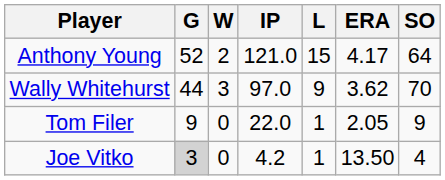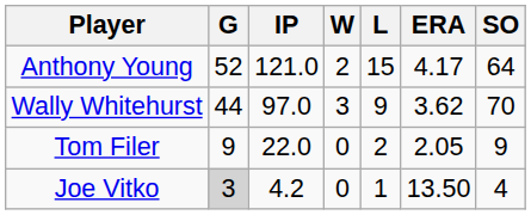columns swapped: IP <-> W
Tom Filer | L: 1 -> 2
